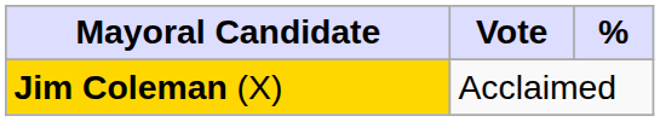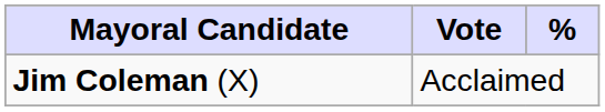Jim Coleman (X) | Mayoral Candidate: gold background -> no background
